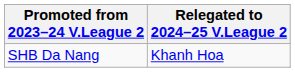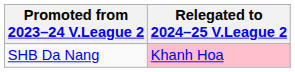SHB Da Nang | Relegated to 2024–25 V.League 2: no background -> pink background
